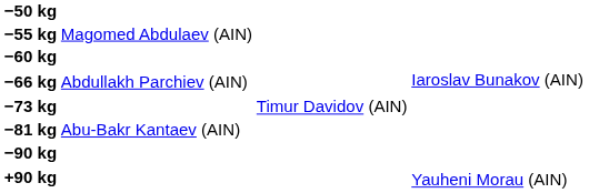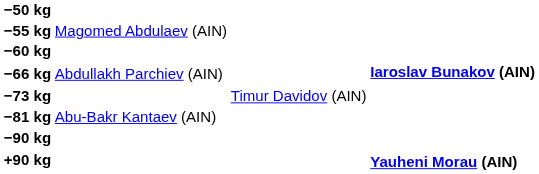−66 kg / Iaroslav Bunakov (AIN) | column 4: normal -> bold
+90 kg / Yauheni Morau (AIN) | column 4: normal -> bold
